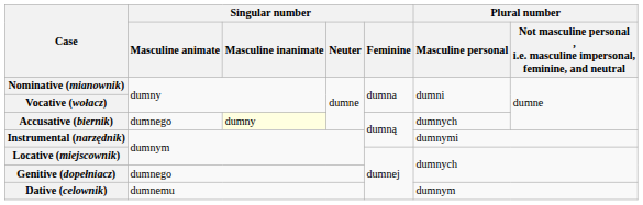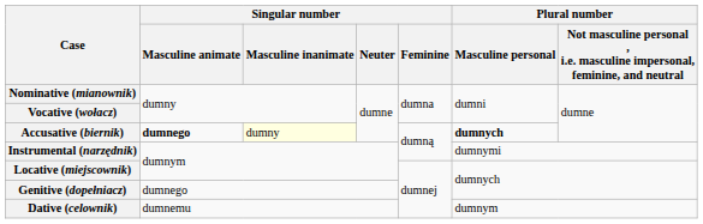Accusative (biernik) | Singular number / Masculine animate: normal -> bold
Accusative (biernik) | Plural number / Masculine personal: normal -> bold
